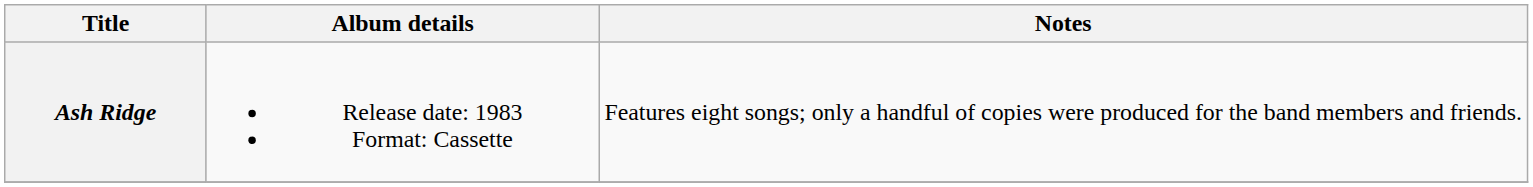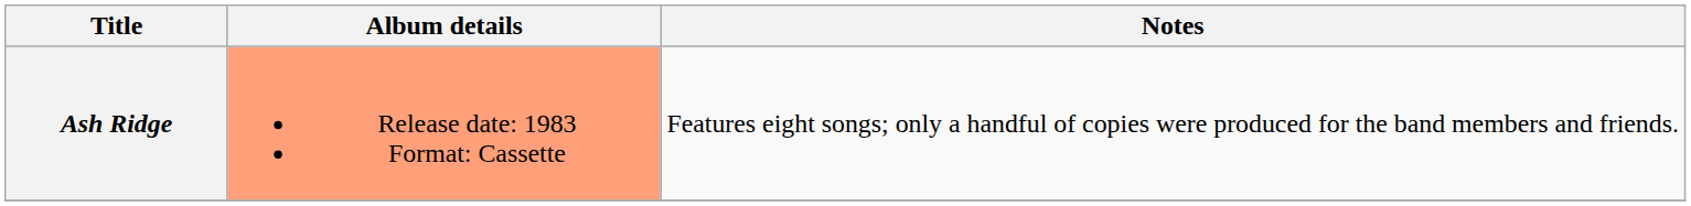Ash Ridge | Album details: no background -> lightsalmon background
